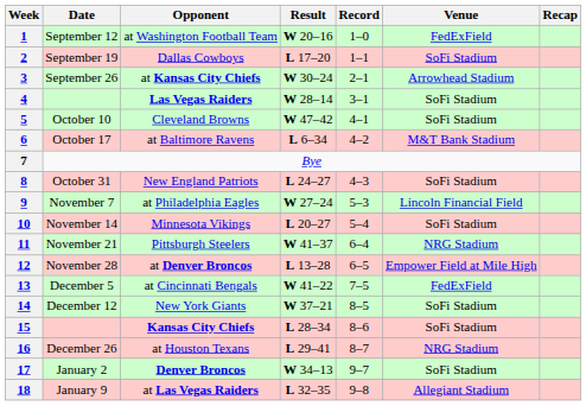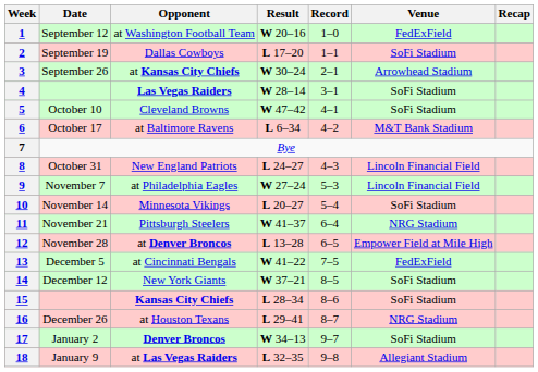8 | Venue: SoFi Stadium -> Lincoln Financial Field
